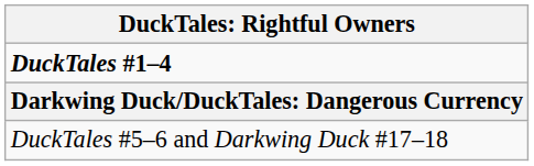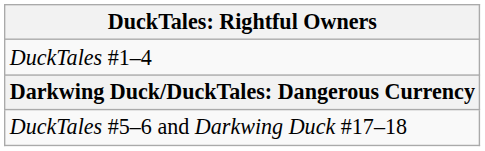DuckTales #1–4 | column 1: bold -> normal
